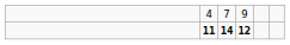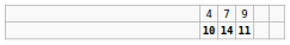row 2 | column 2: 11 -> 10
row 2 | column 4: 12 -> 11
